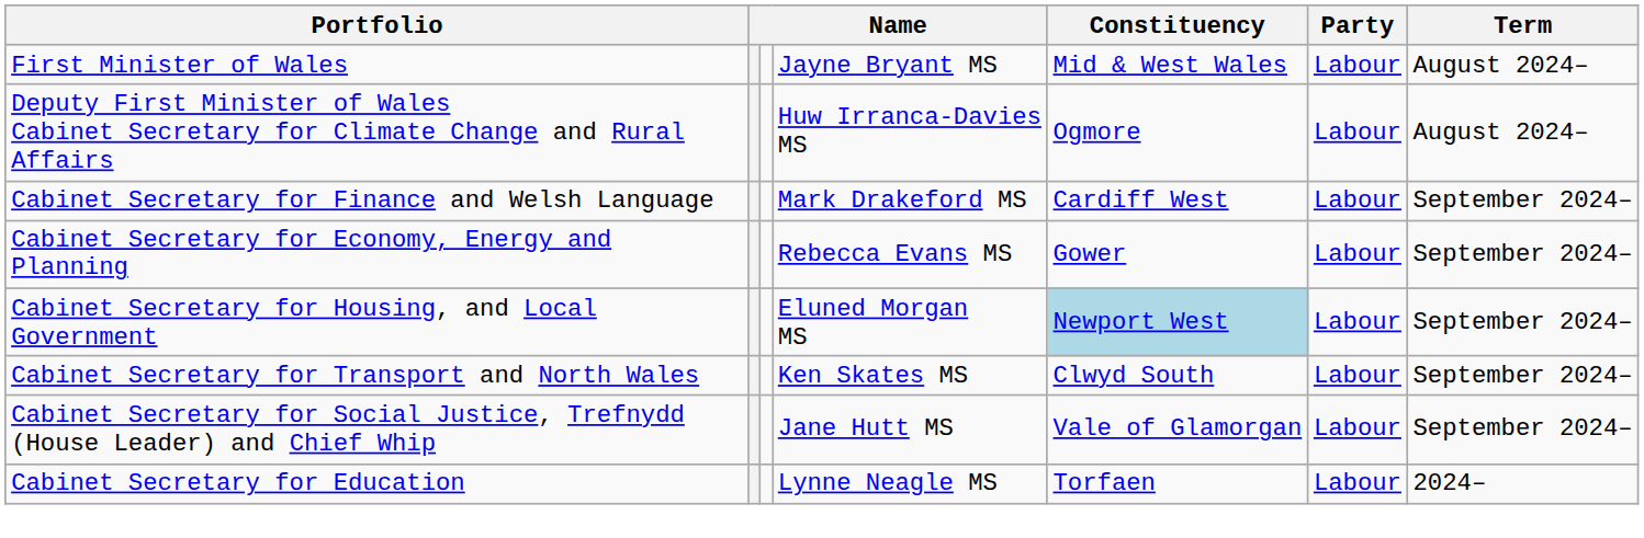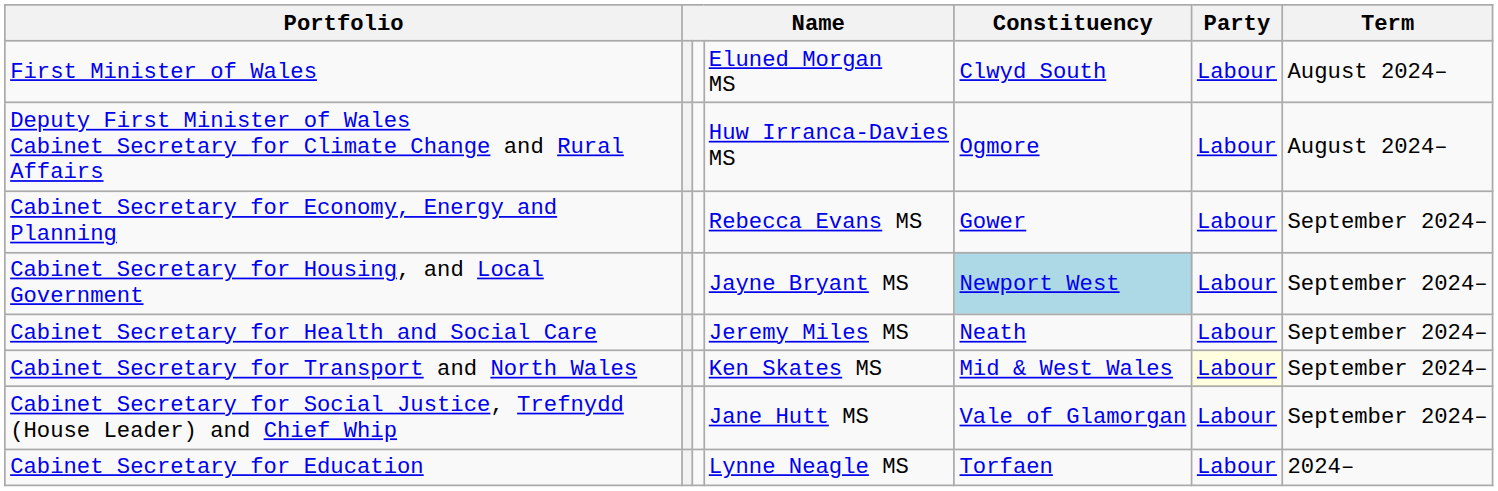First Minister of Wales | column 4: Jayne Bryant MS -> Eluned Morgan MS
First Minister of Wales | Constituency: Mid & West Wales -> Clwyd South
- row: Cabinet Secretary for Finance and Welsh Language | Mark Drakeford MS | Cardiff West | Labour | September 2024–
Cabinet Secretary for Housing, and Local Government | column 4: Eluned Morgan MS -> Jayne Bryant MS
+ row: Cabinet Secretary for Health and Social Care | Jeremy Miles MS | Neath | Labour | September 2024–
Cabinet Secretary for Transport and North Wales | Constituency: Clwyd South -> Mid & West Wales
Cabinet Secretary for Transport and North Wales | Party: no background -> lightyellow background
